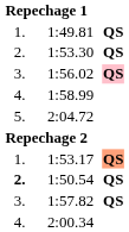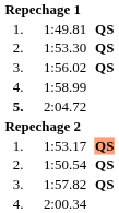1:56.02 | column 3: pink background -> no background
2:04.72 | column 1: normal -> bold
1:50.54 | column 1: bold -> normal
